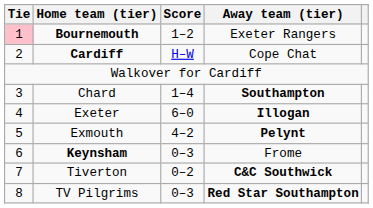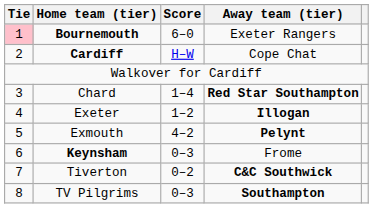Bournemouth | Score: 1–2 -> 6–0
Chard | Away team (tier): Southampton -> Red Star Southampton
Exeter | Score: 6–0 -> 1–2
TV Pilgrims | Away team (tier): Red Star Southampton -> Southampton
